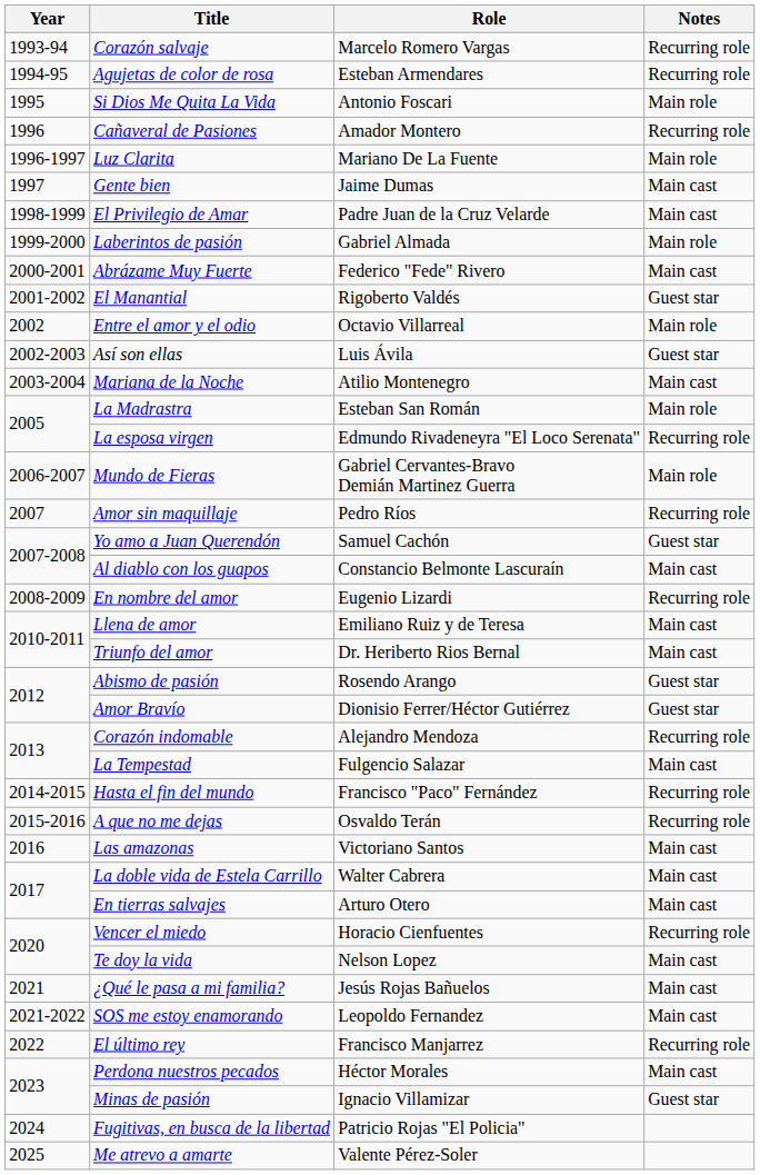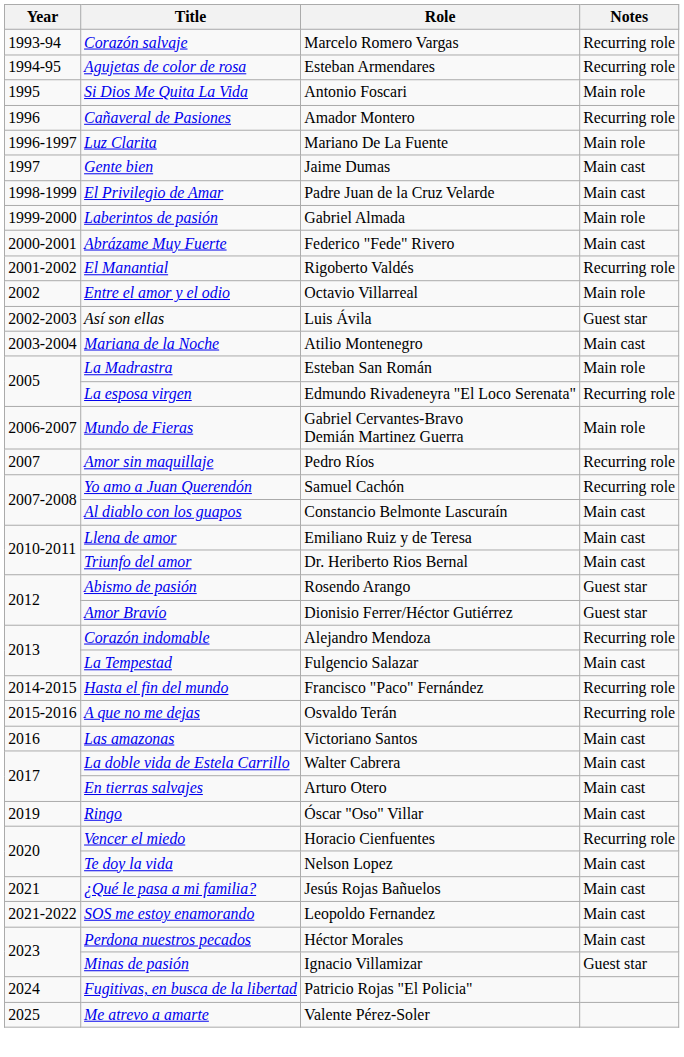El Manantial | Notes: Guest star -> Recurring role
Yo amo a Juan Querendón | Notes: Guest star -> Recurring role
- row: 2008-2009 | En nombre del amor | Eugenio Lizardi | Recurring role
+ row: 2019 | Ringo | Óscar "Oso" Villar | Main cast
- row: 2022 | El último rey | Francisco Manjarrez | Recurring role
